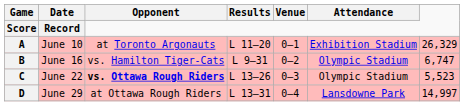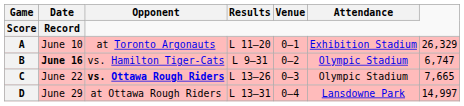B | Date / Record: normal -> bold
C | column 7: 5,523 -> 7,665
